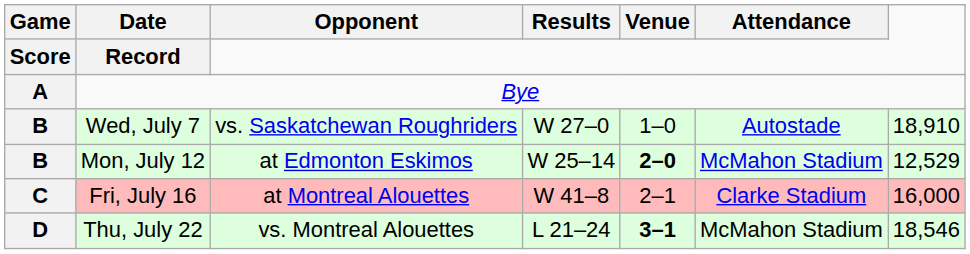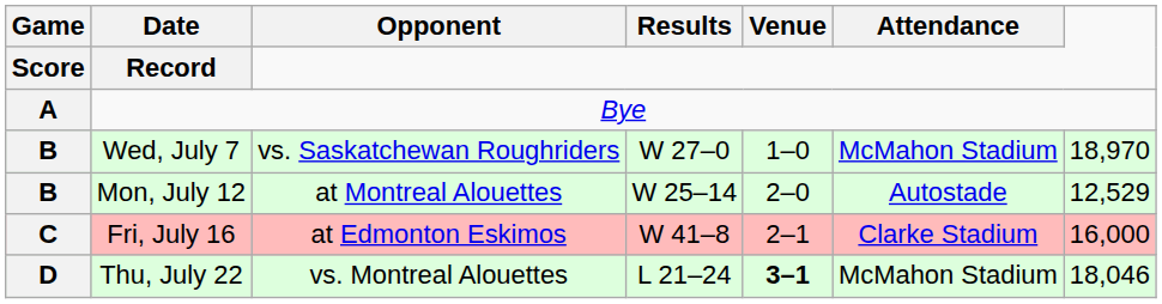Wed, July 7 | Attendance: Autostade -> McMahon Stadium
Wed, July 7 | column 7: 18,910 -> 18,970
Mon, July 12 | Opponent: at Edmonton Eskimos -> at Montreal Alouettes
Mon, July 12 | Venue: bold -> normal
Mon, July 12 | Attendance: McMahon Stadium -> Autostade
Fri, July 16 | Opponent: at Montreal Alouettes -> at Edmonton Eskimos
Thu, July 22 | column 7: 18,546 -> 18,046
